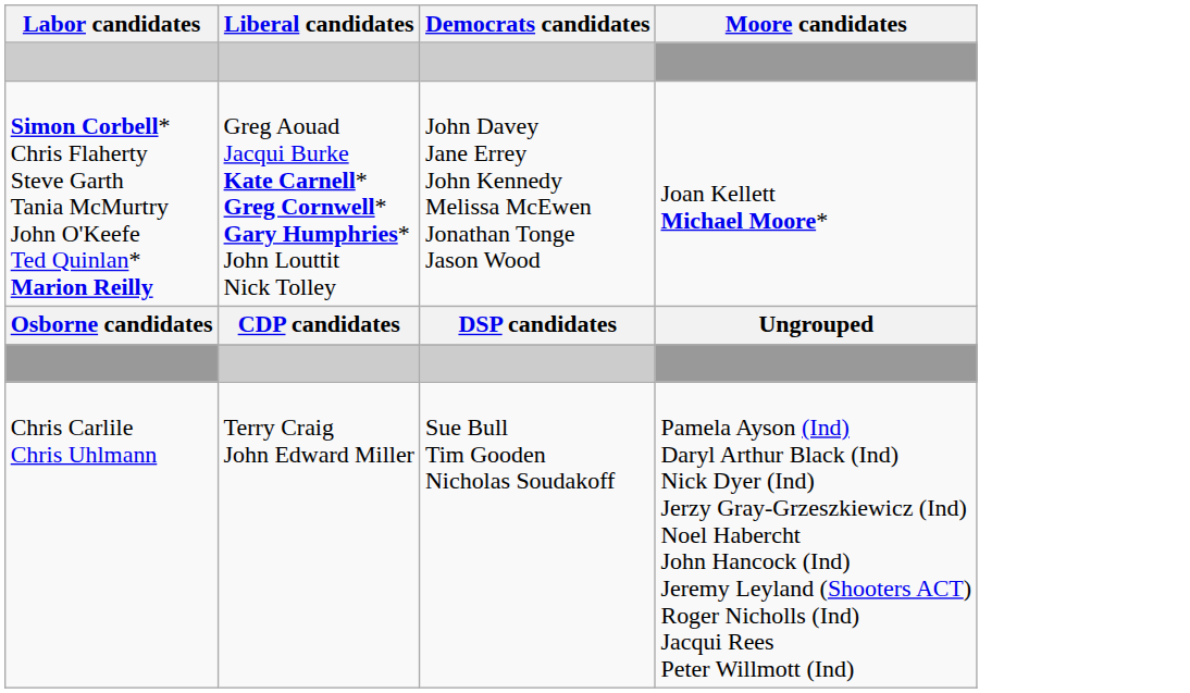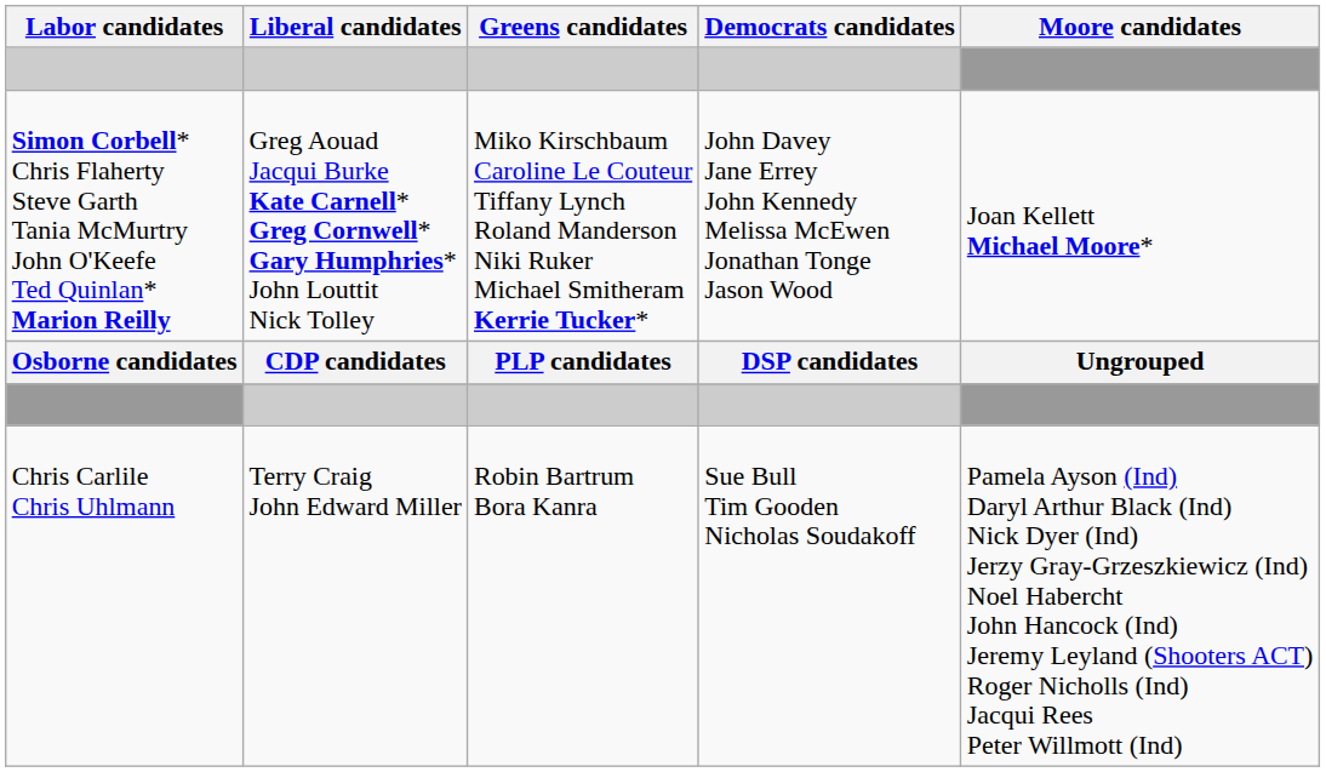+ column: Greens candidates | Miko Kirschbaum Caroline Le Couteur Tiffany Lynch Roland Manderson Niki Ruker Michael Smitheram Kerrie Tucker* | PLP candidates | Robin Bartrum Bora Kanra
